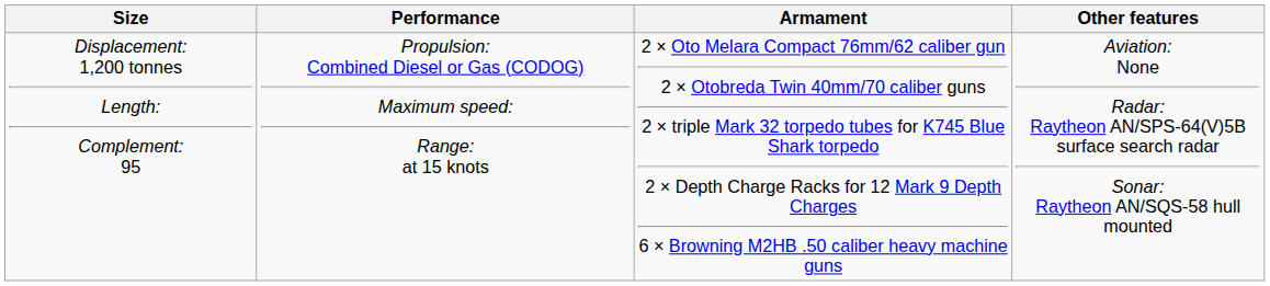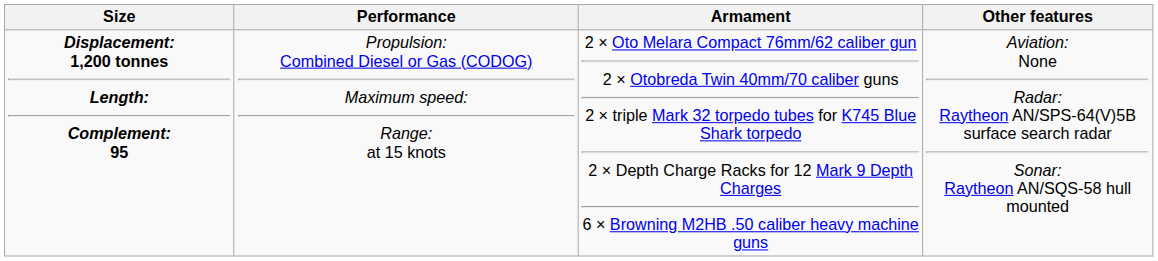row 2 | Size: normal -> bold
